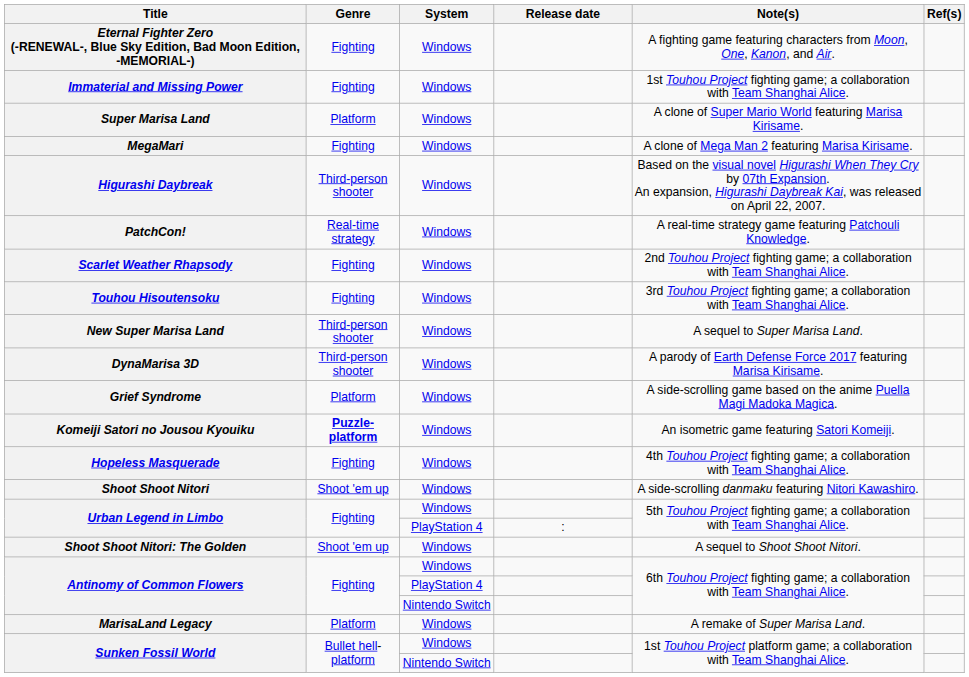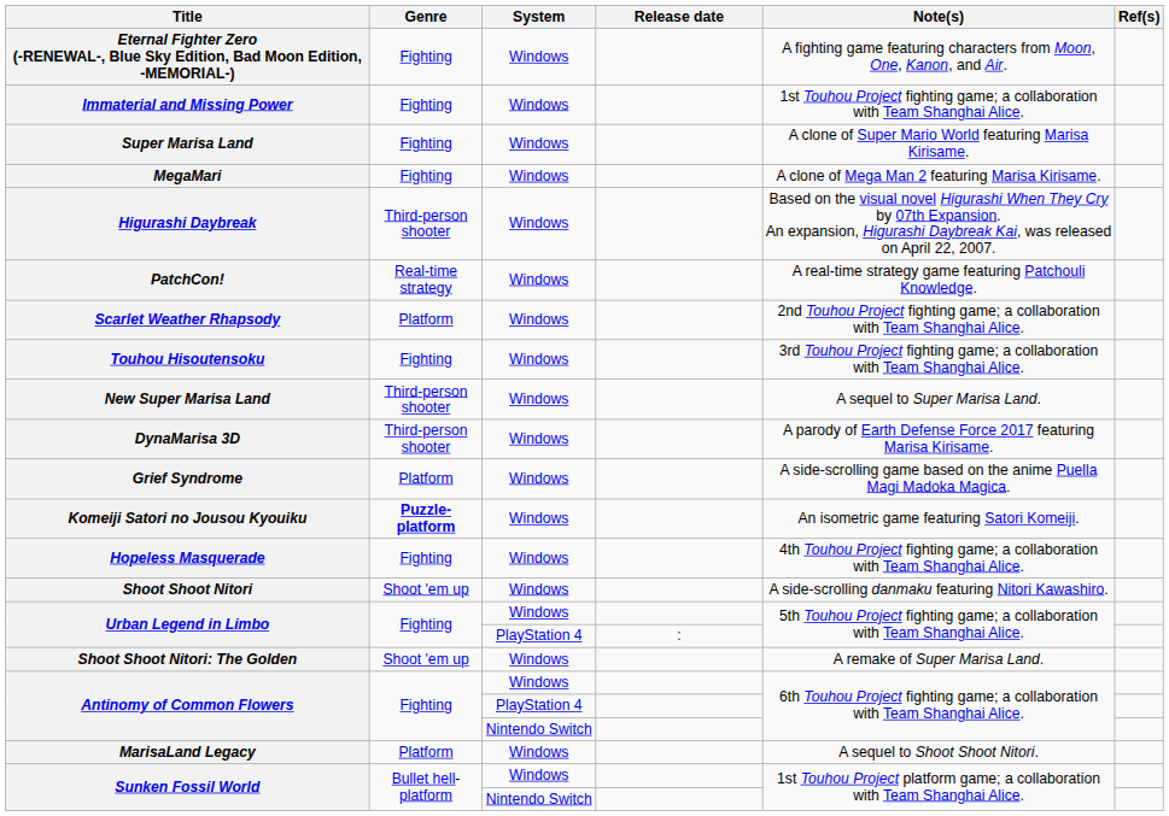Super Marisa Land | Genre: Platform -> Fighting
Scarlet Weather Rhapsody | Genre: Fighting -> Platform
Shoot Shoot Nitori: The Golden | Note(s): A sequel to Shoot Shoot Nitori. -> A remake of Super Marisa Land.
MarisaLand Legacy | Note(s): A remake of Super Marisa Land. -> A sequel to Shoot Shoot Nitori.
